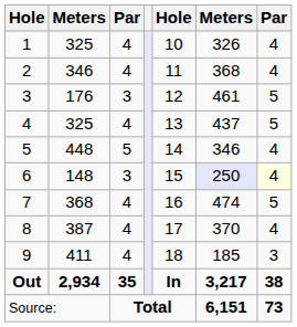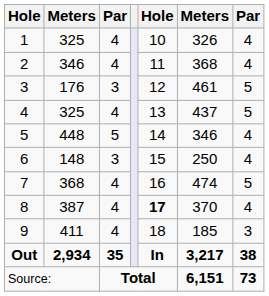6 | column 6: lavender background -> no background
6 | column 7: lightyellow background -> no background
8 | column 5: normal -> bold
